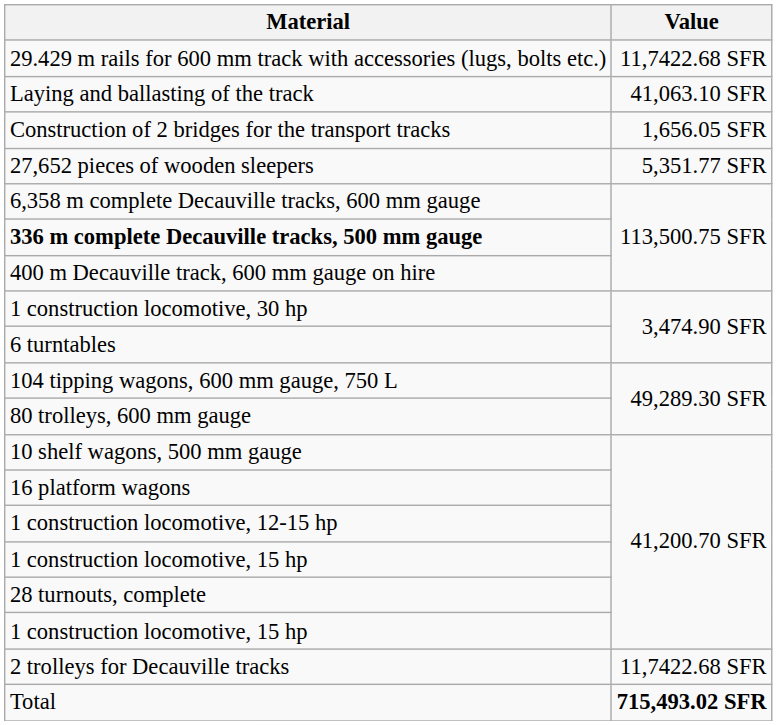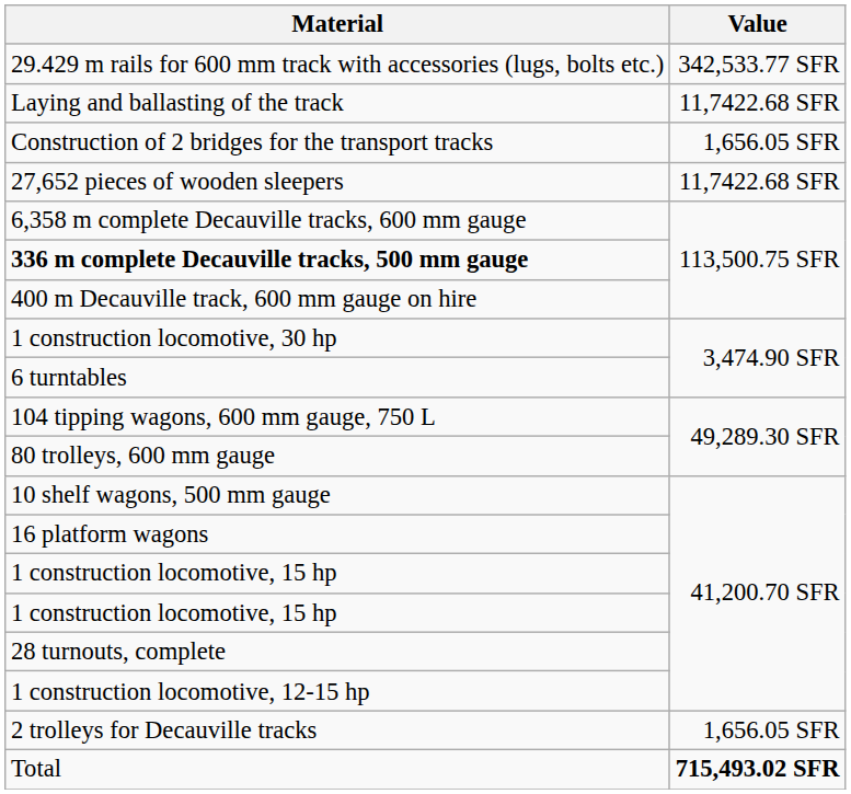row 2 | Value: 11,7422.68 SFR -> 342,533.77 SFR
row 3 | Value: 41,063.10 SFR -> 11,7422.68 SFR
row 5 | Value: 5,351.77 SFR -> 11,7422.68 SFR
row 15 | Material: 1 construction locomotive, 12-15 hp -> 1 construction locomotive, 15 hp
row 18 | Material: 1 construction locomotive, 15 hp -> 1 construction locomotive, 12-15 hp
row 19 | Value: 11,7422.68 SFR -> 1,656.05 SFR
